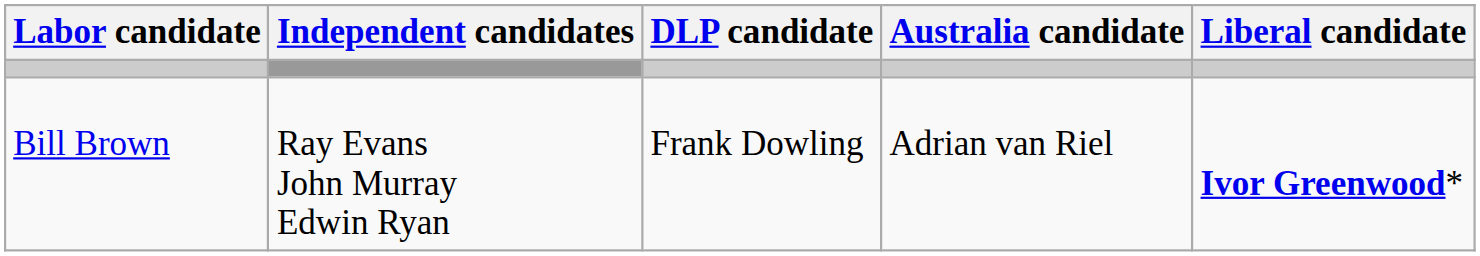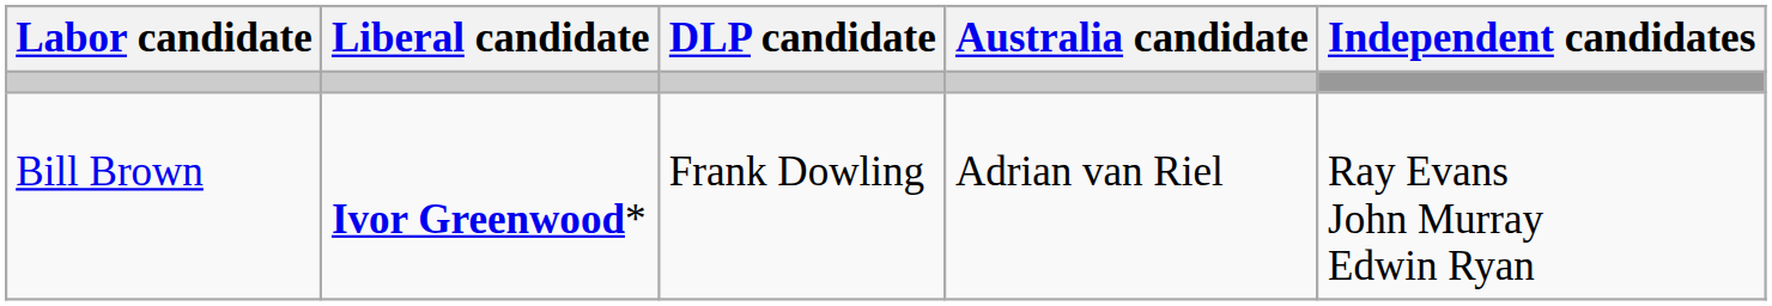columns swapped: Liberal candidate <-> Independent candidates
